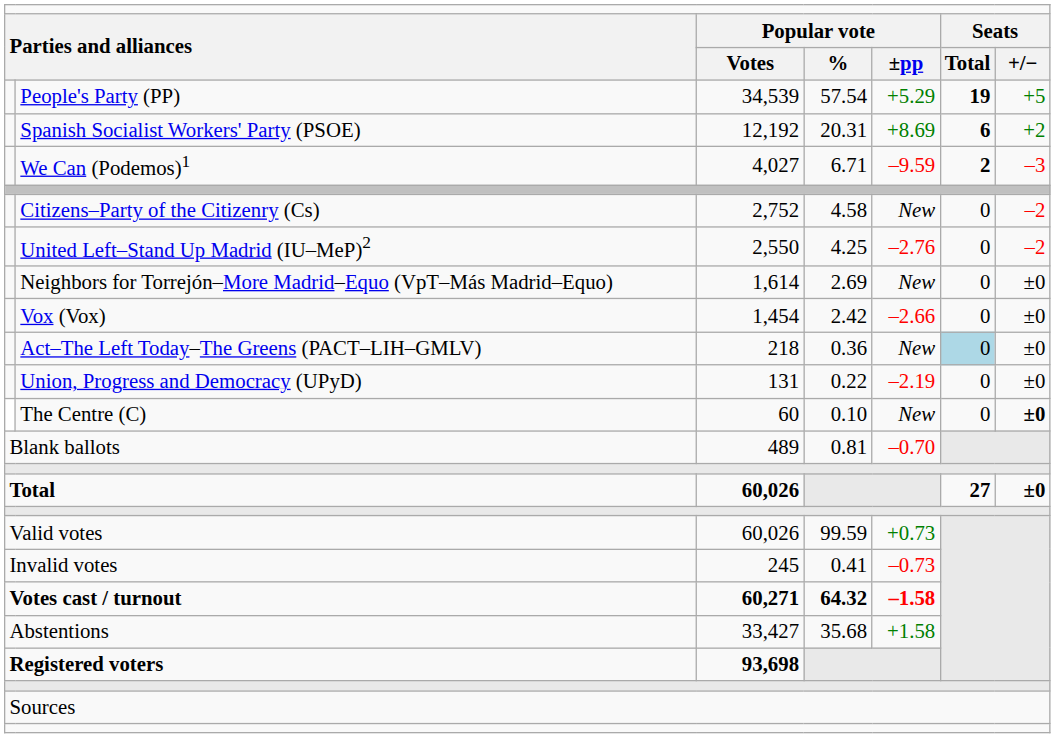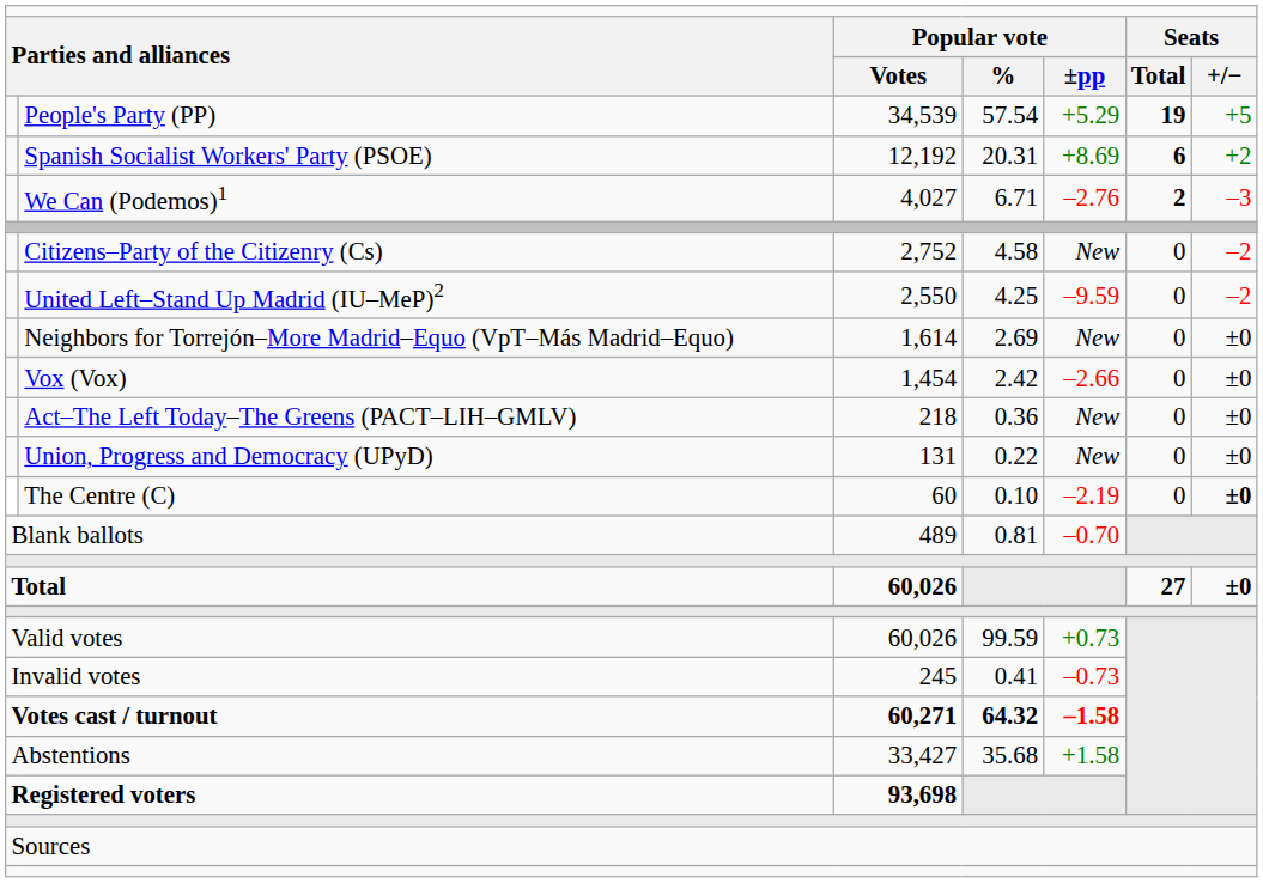We Can (Podemos)1 | column 5: –9.59 -> –2.76
United Left–Stand Up Madrid (IU–MeP)2 | column 5: –2.76 -> –9.59
Act–The Left Today–The Greens (PACT–LIH–GMLV) | column 6: lightblue background -> no background
Union, Progress and Democracy (UPyD) | column 5: –2.19 -> New
The Centre (C) | column 5: New -> –2.19
